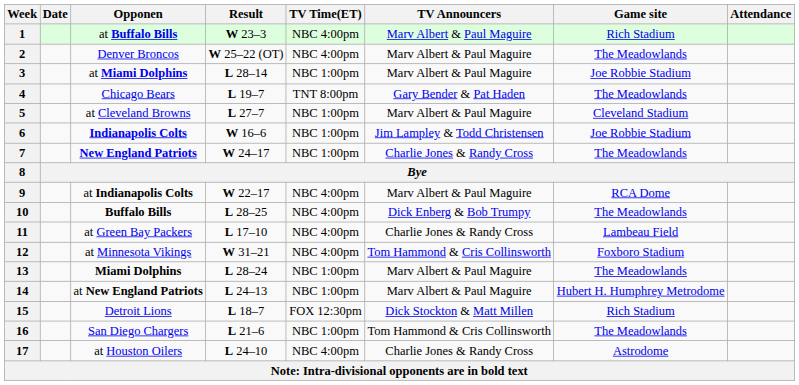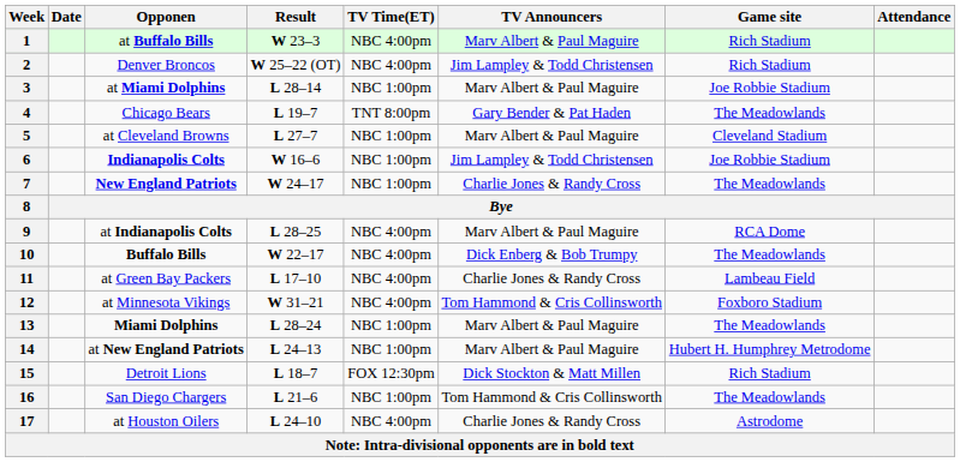2 | TV Announcers: Marv Albert & Paul Maguire -> Jim Lampley & Todd Christensen
2 | Game site: The Meadowlands -> Rich Stadium
9 | Result: W 22–17 -> L 28–25
10 | Result: L 28–25 -> W 22–17
